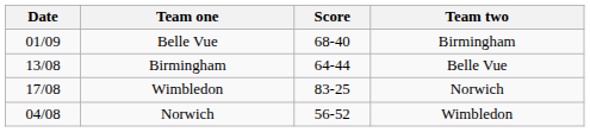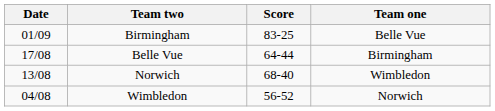columns swapped: Team one <-> Team two
row 2 | Score: 68-40 -> 83-25
row 3 | Date: 13/08 -> 17/08
row 4 | Date: 17/08 -> 13/08
row 4 | Score: 83-25 -> 68-40
